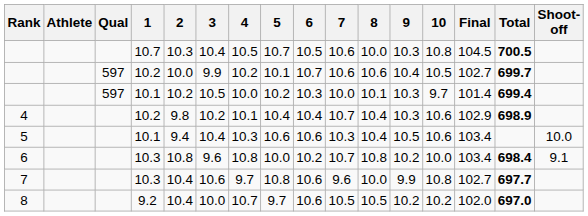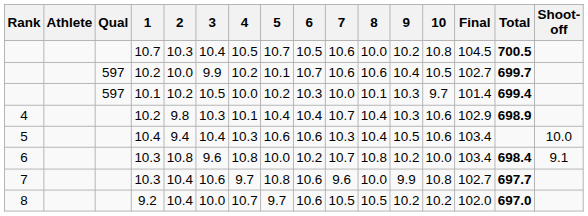row 2 | 9: 10.3 -> 10.2
row 5 | 3: 10.2 -> 10.3
row 6 | 1: 10.1 -> 10.4
